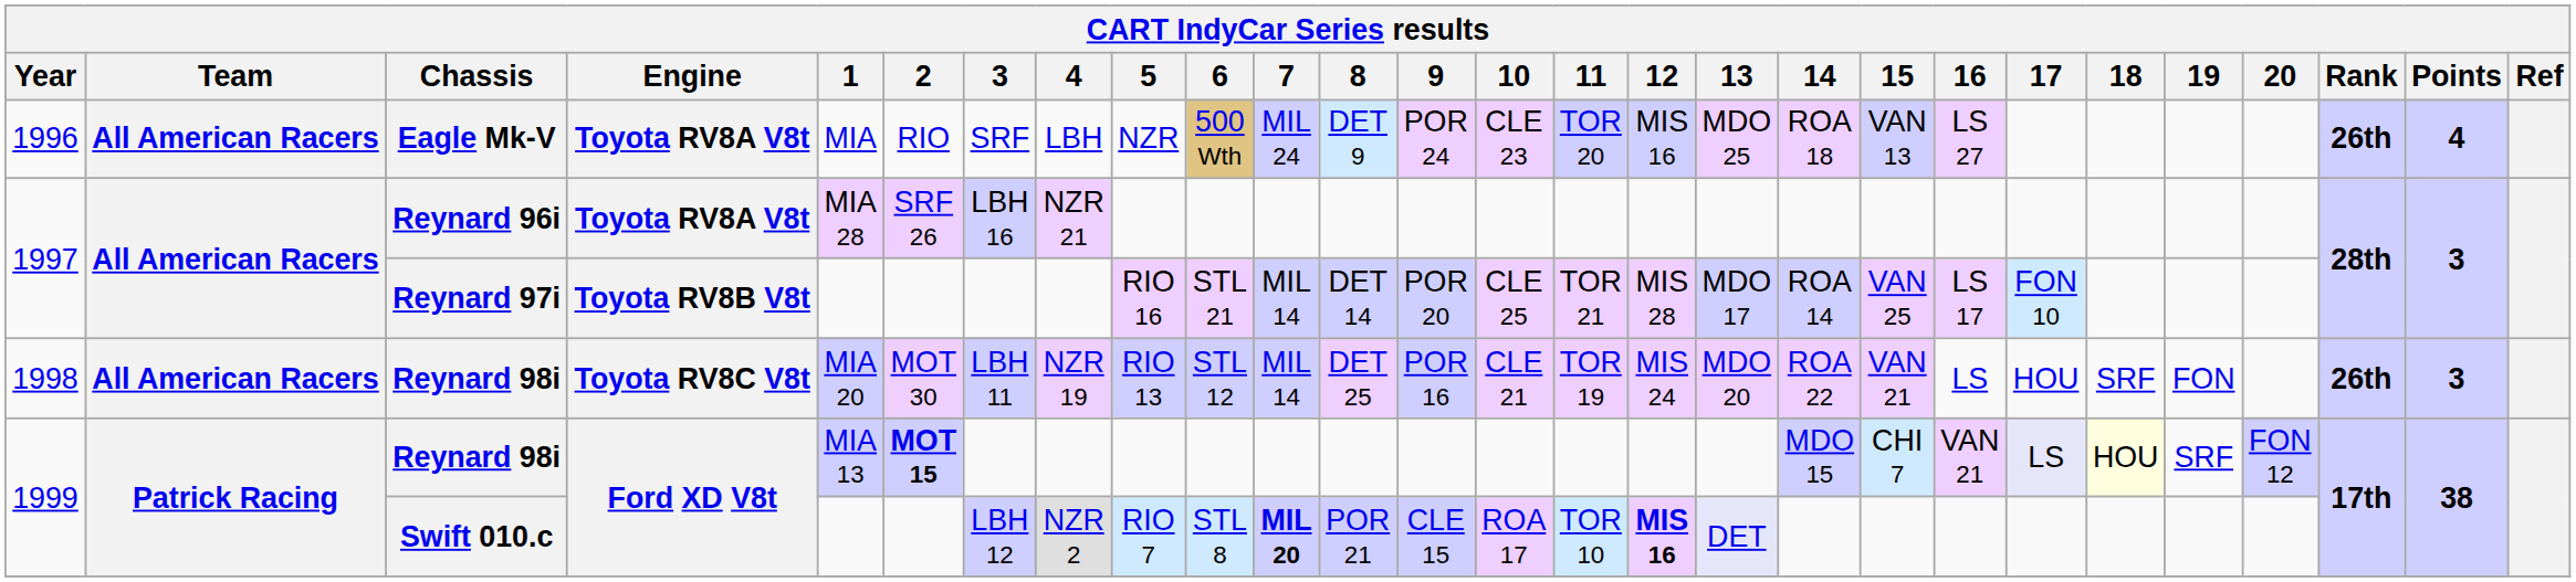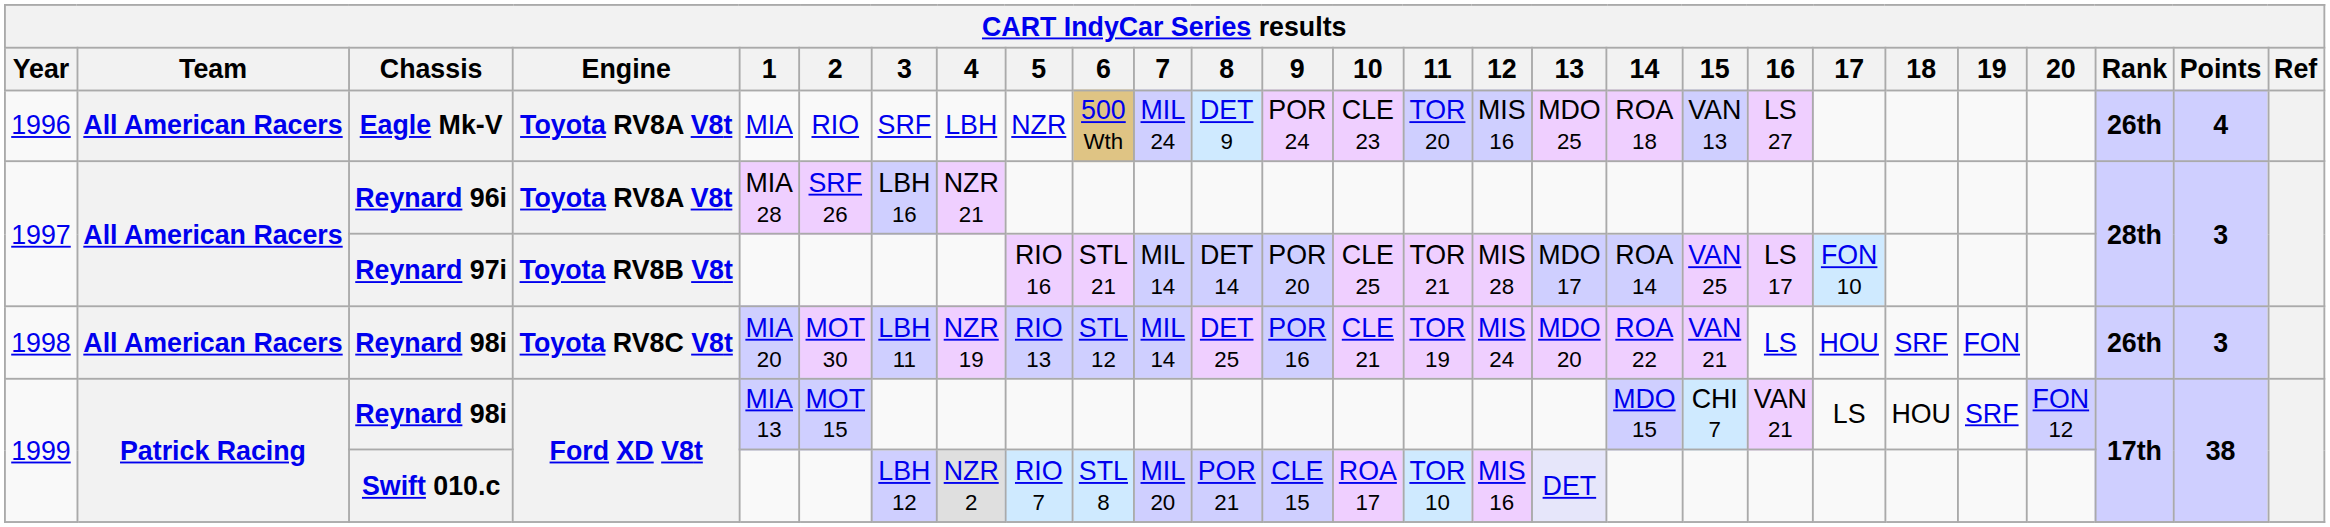1999 / Reynard 98i | 2: bold -> normal
1999 / Reynard 98i | 17: lavender background -> no background
1999 / Reynard 98i | 18: lightyellow background -> no background
Swift 010.c | 7: bold -> normal
Swift 010.c | 12: bold -> normal
